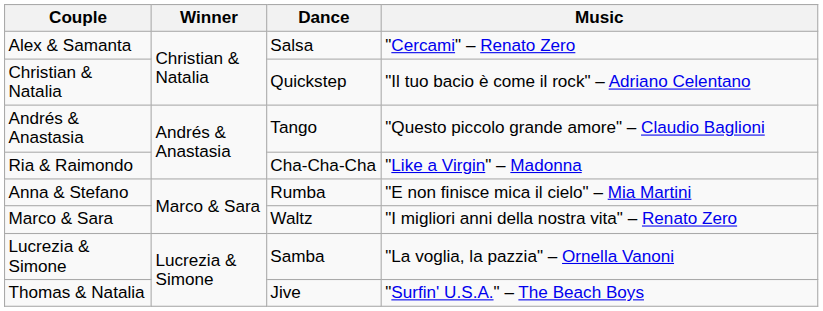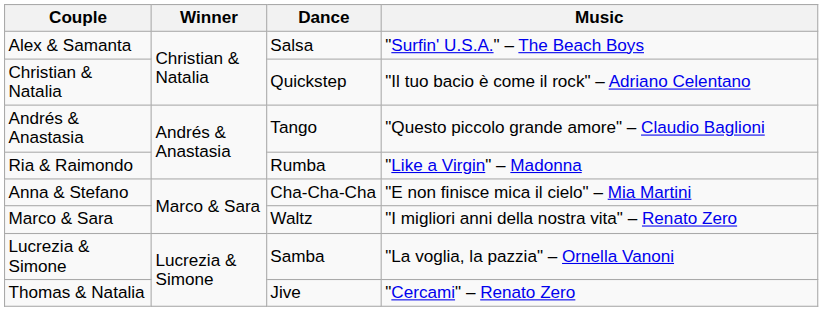Alex & Samanta | Music: "Cercami" – Renato Zero -> "Surfin' U.S.A." – The Beach Boys
Ria & Raimondo | Dance: Cha-Cha-Cha -> Rumba
Anna & Stefano | Dance: Rumba -> Cha-Cha-Cha
Thomas & Natalia | Music: "Surfin' U.S.A." – The Beach Boys -> "Cercami" – Renato Zero
